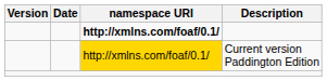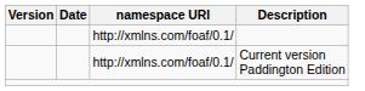row 2 | namespace URI: bold -> normal
row 3 | namespace URI: gold background -> no background
